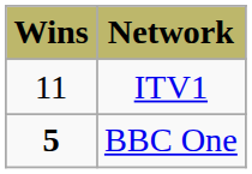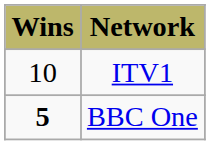ITV1 | Wins: 11 -> 10
